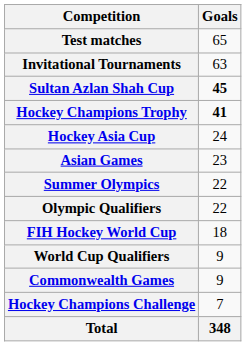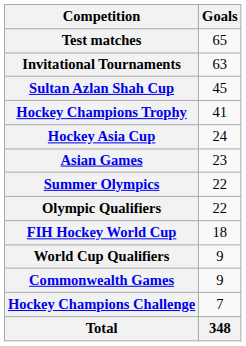Sultan Azlan Shah Cup | Goals: bold -> normal
Hockey Champions Trophy | Goals: bold -> normal
